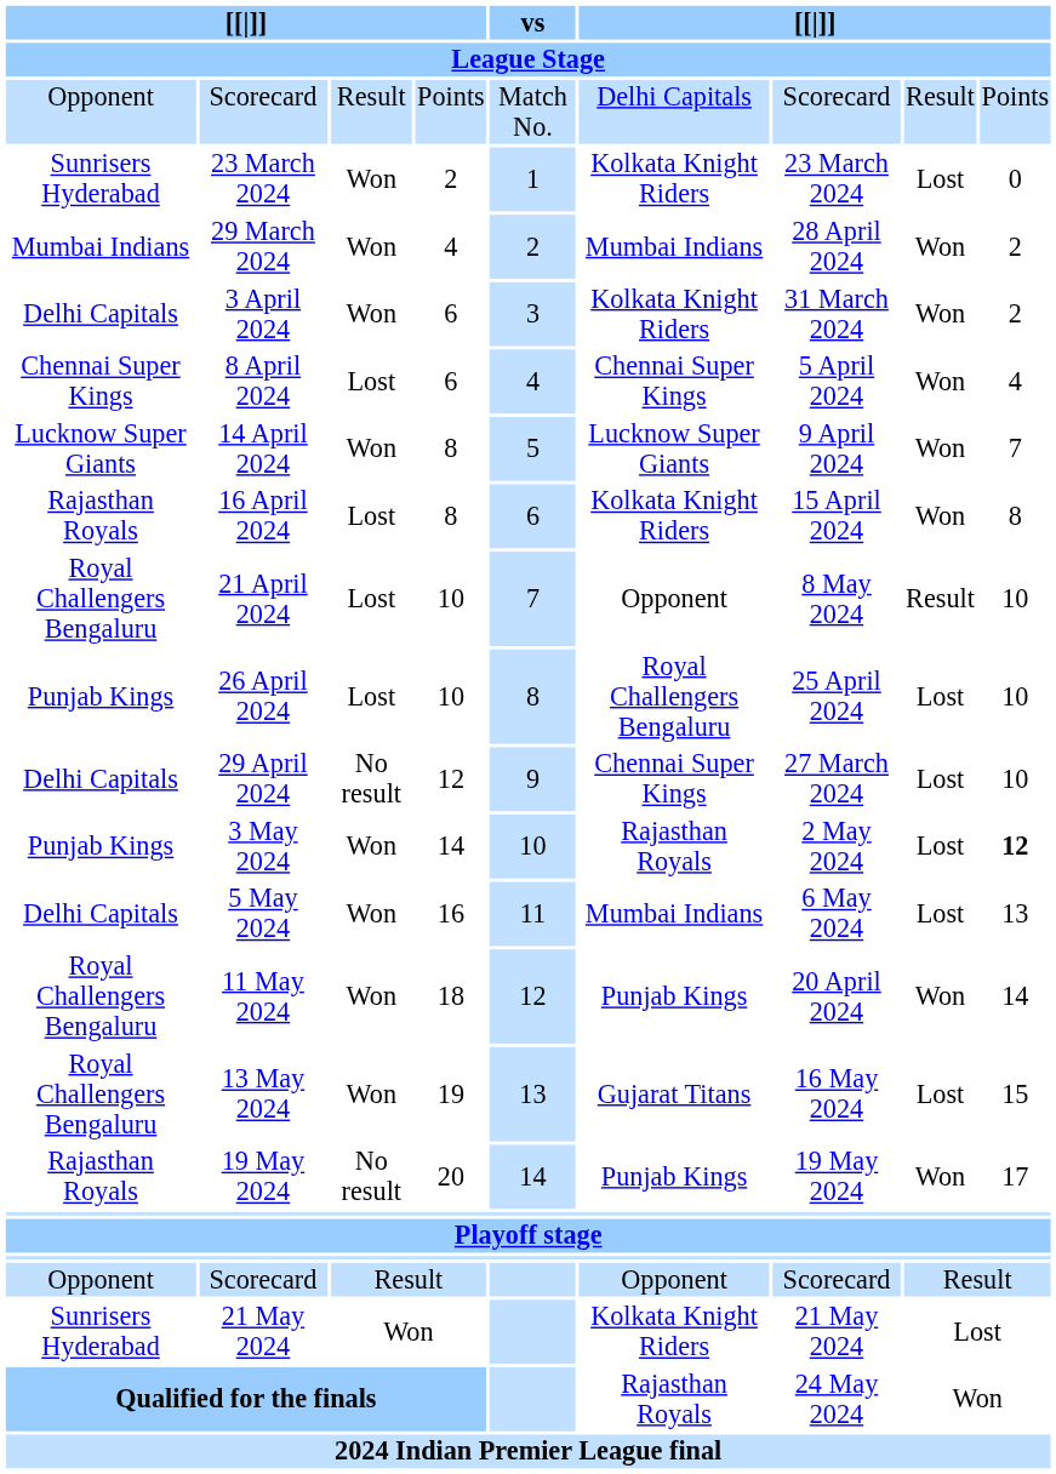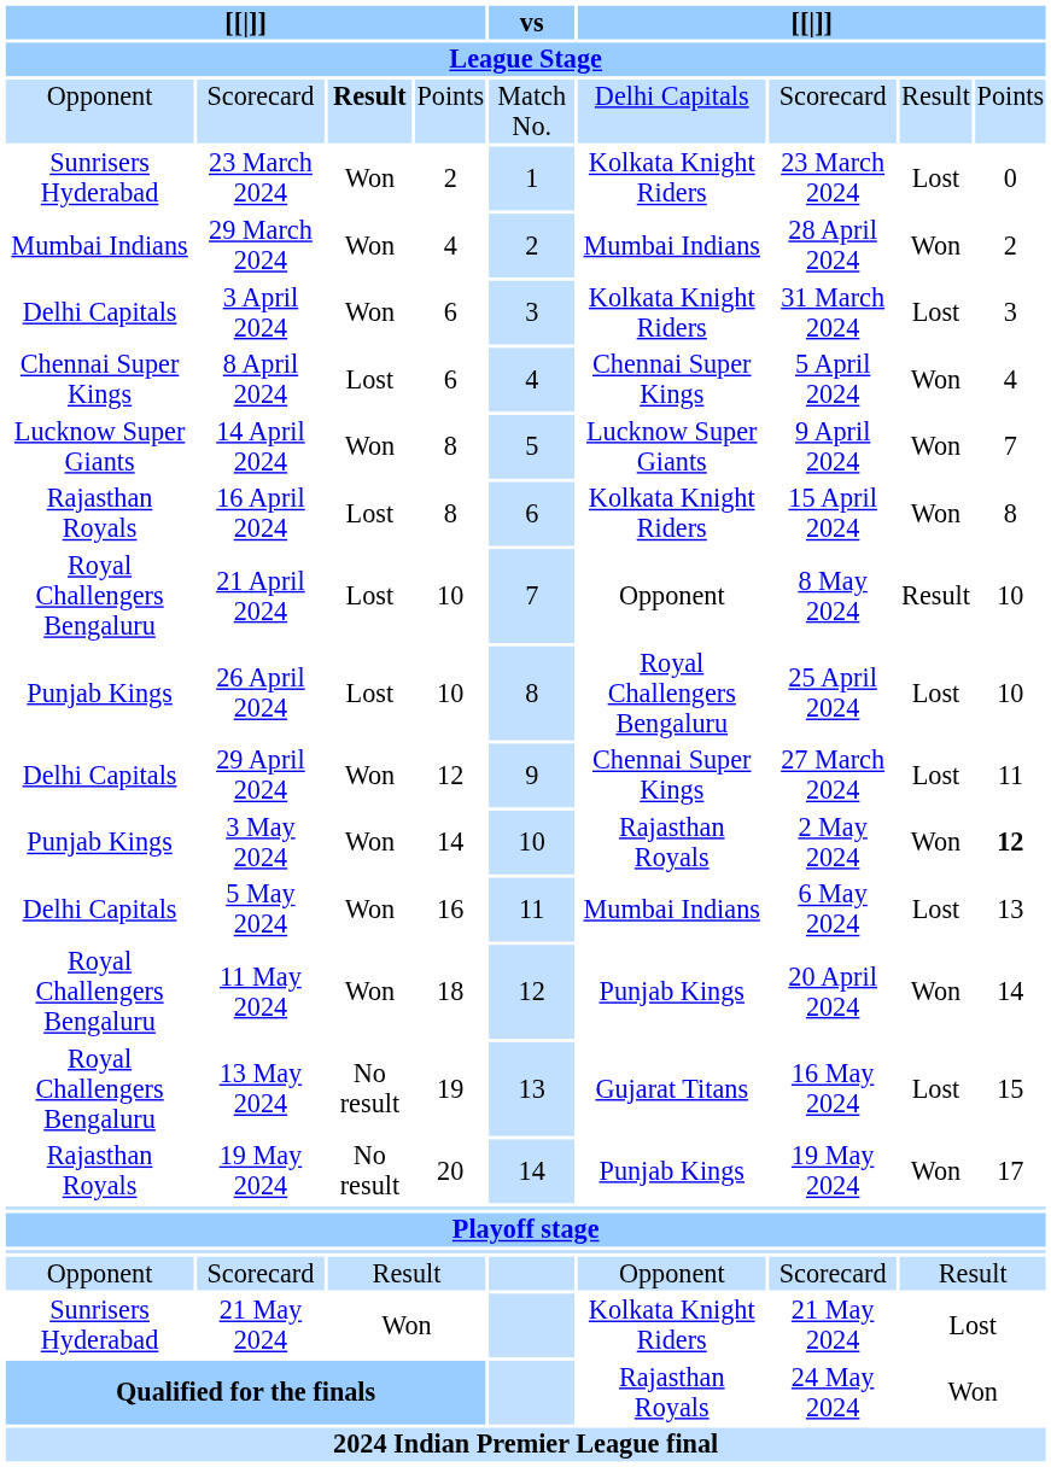Scorecard / Points | column 3: normal -> bold
3 April 2024 | column 8: Won -> Lost
3 April 2024 | column 9: 2 -> 3
29 April 2024 | column 3: No result -> Won
29 April 2024 | column 9: 10 -> 11
3 May 2024 | column 8: Lost -> Won
13 May 2024 | column 3: Won -> No result
